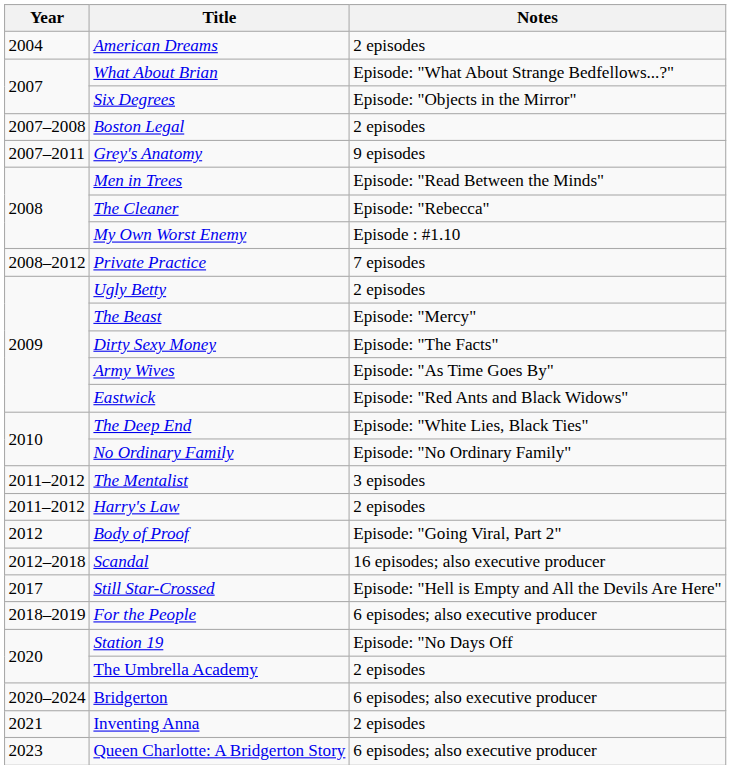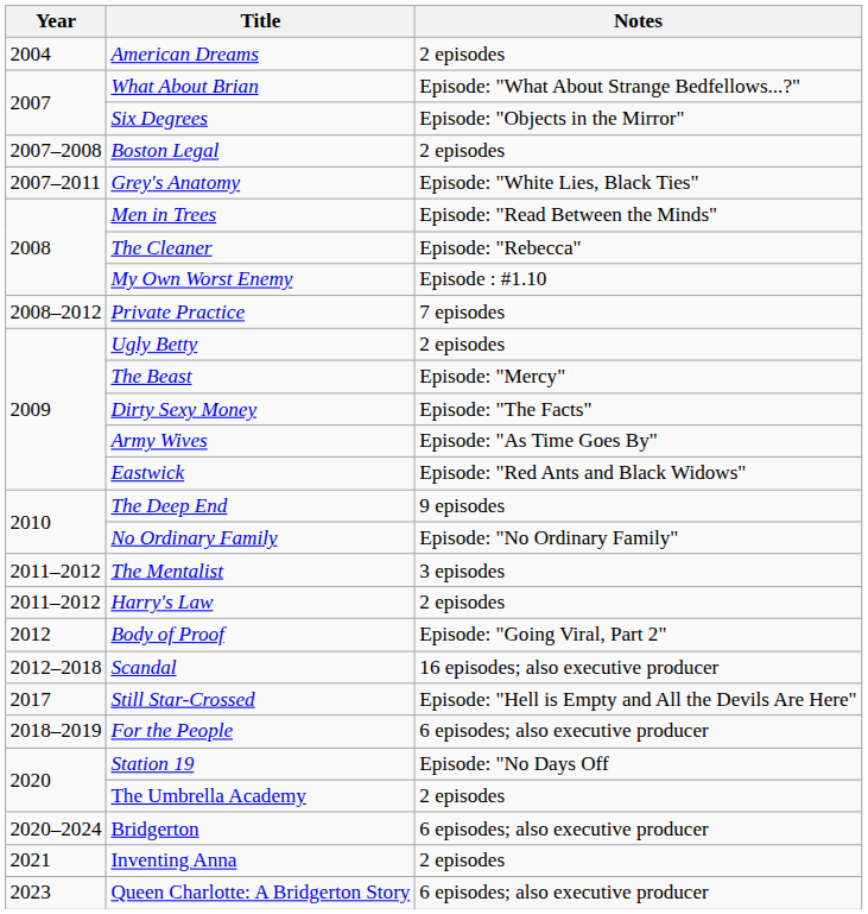Grey's Anatomy | Notes: 9 episodes -> Episode: "White Lies, Black Ties"
The Deep End | Notes: Episode: "White Lies, Black Ties" -> 9 episodes
